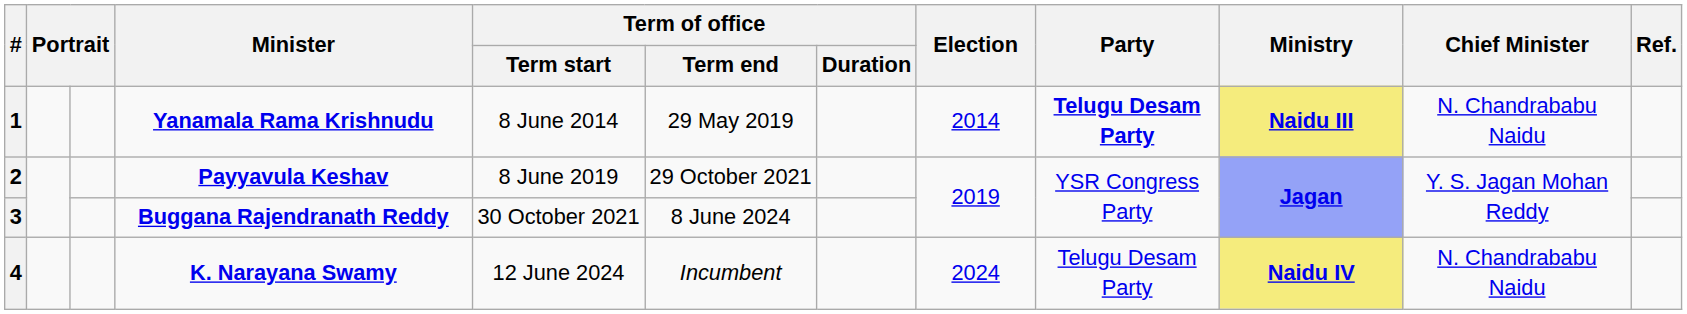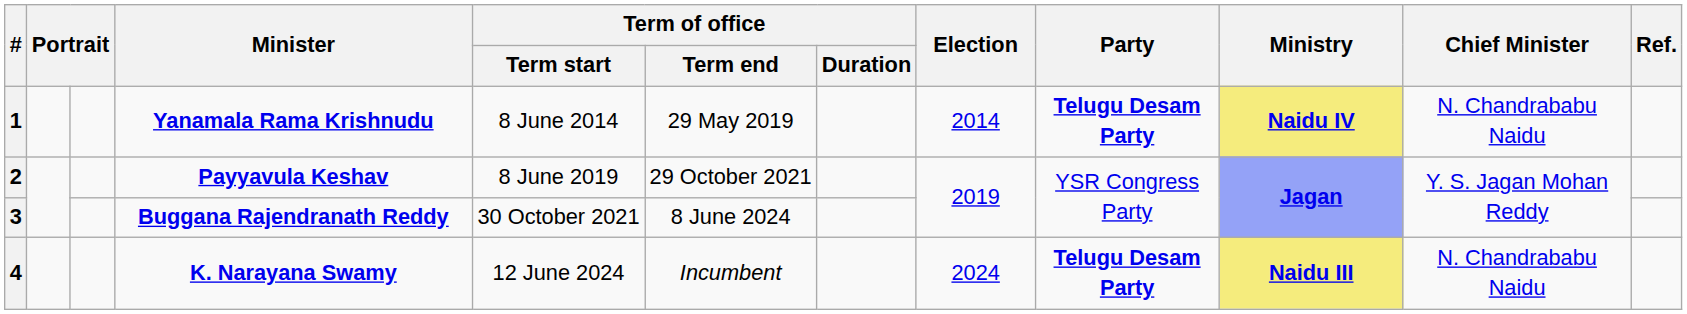1 | Ministry: Naidu III -> Naidu IV
4 | Party: normal -> bold
4 | Ministry: Naidu IV -> Naidu III
